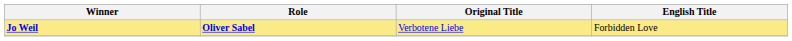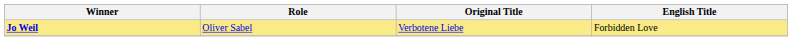Jo Weil | Role: bold -> normal
